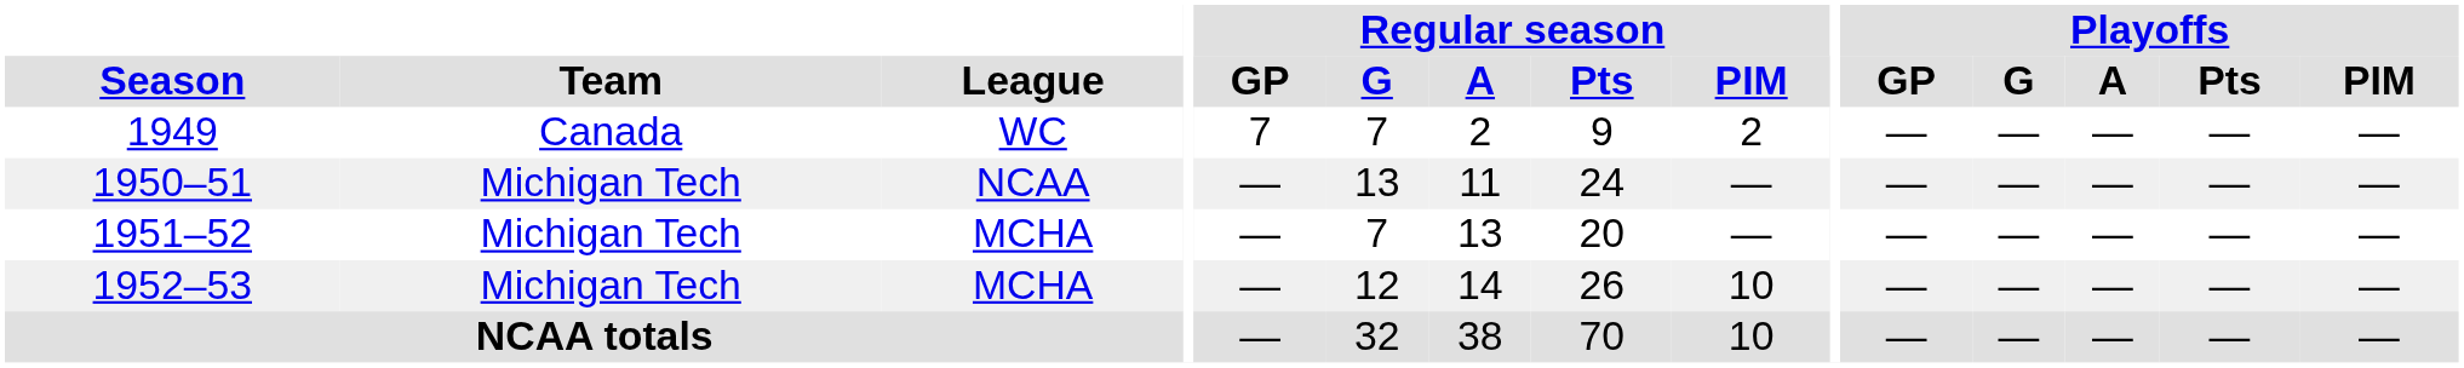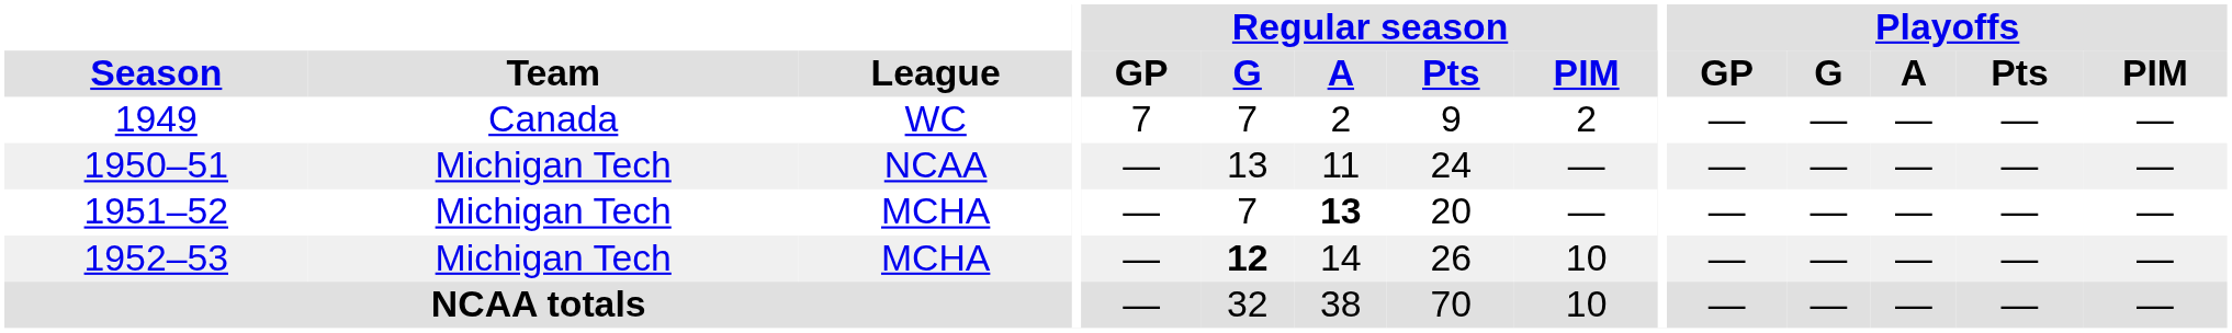1951–52 | Regular season / A: normal -> bold
1952–53 | Regular season / G: normal -> bold
